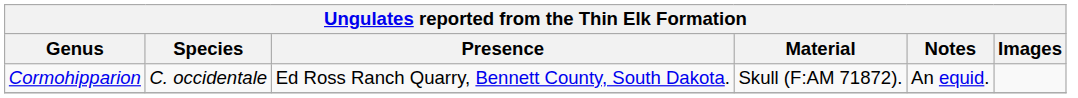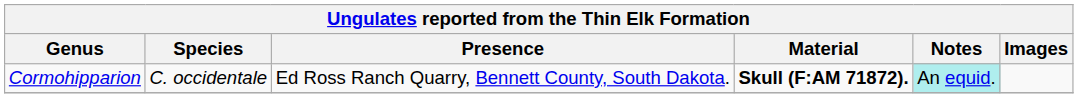Cormohipparion | Material: normal -> bold
Cormohipparion | Notes: no background -> paleturquoise background
